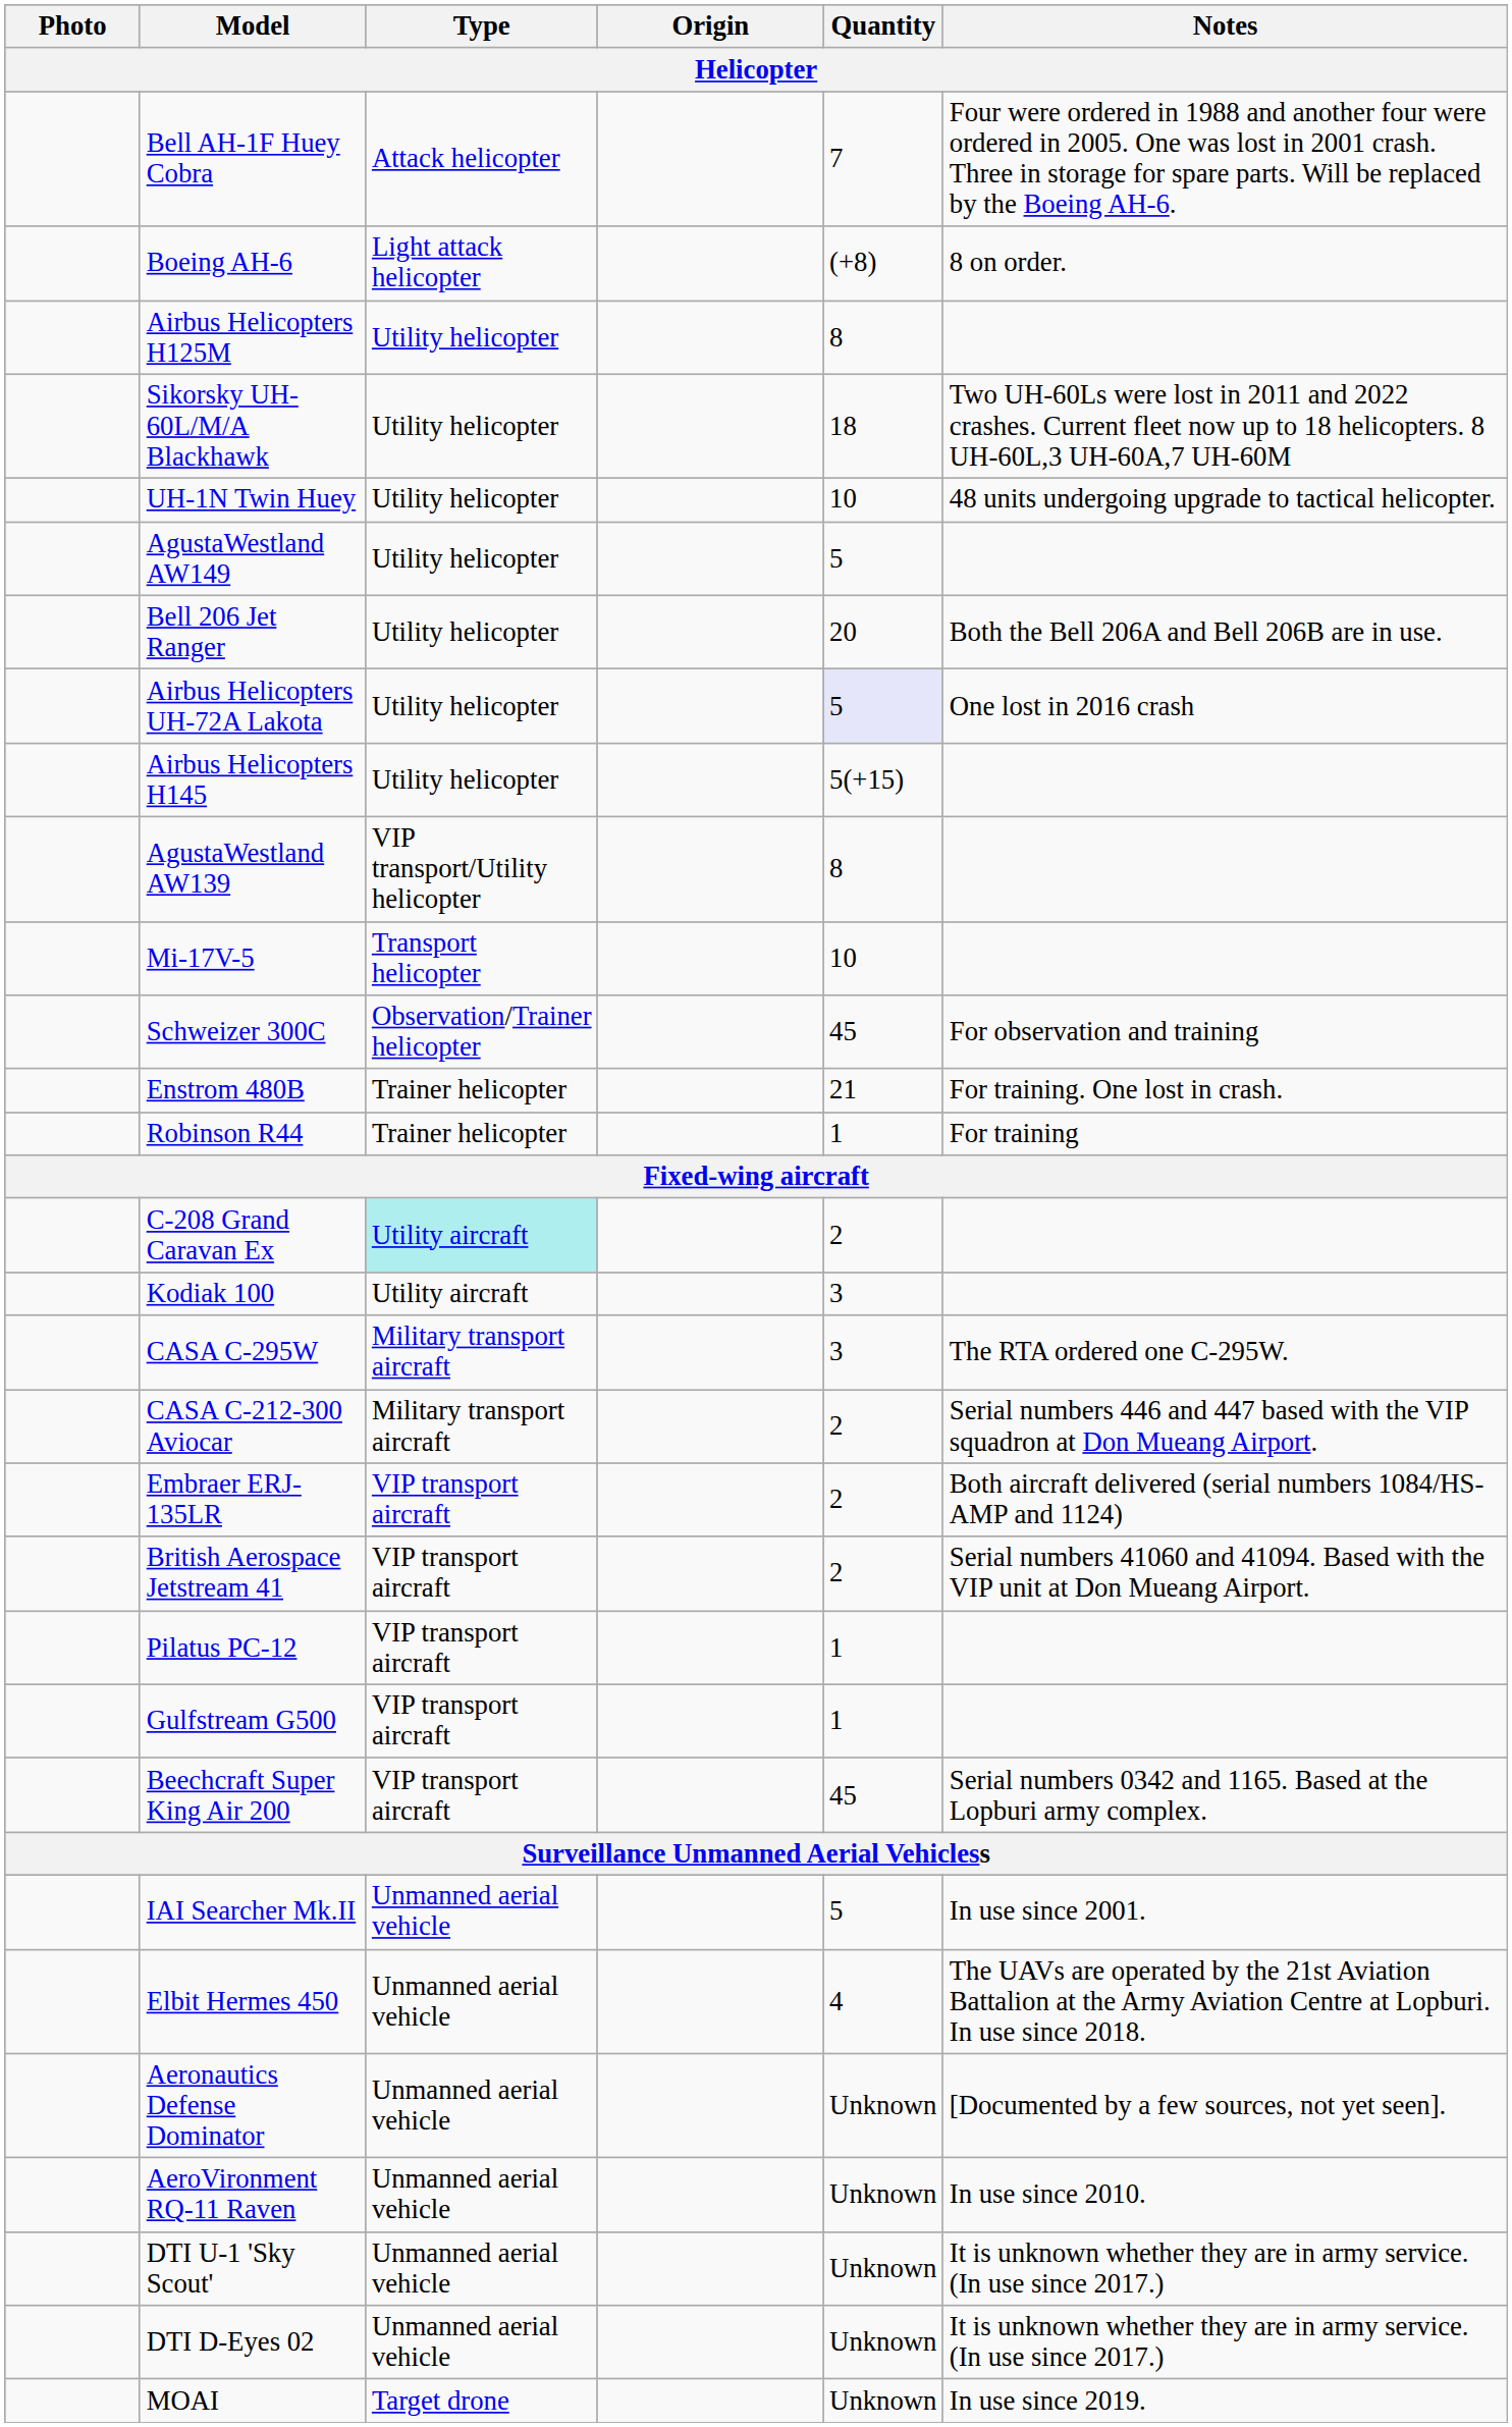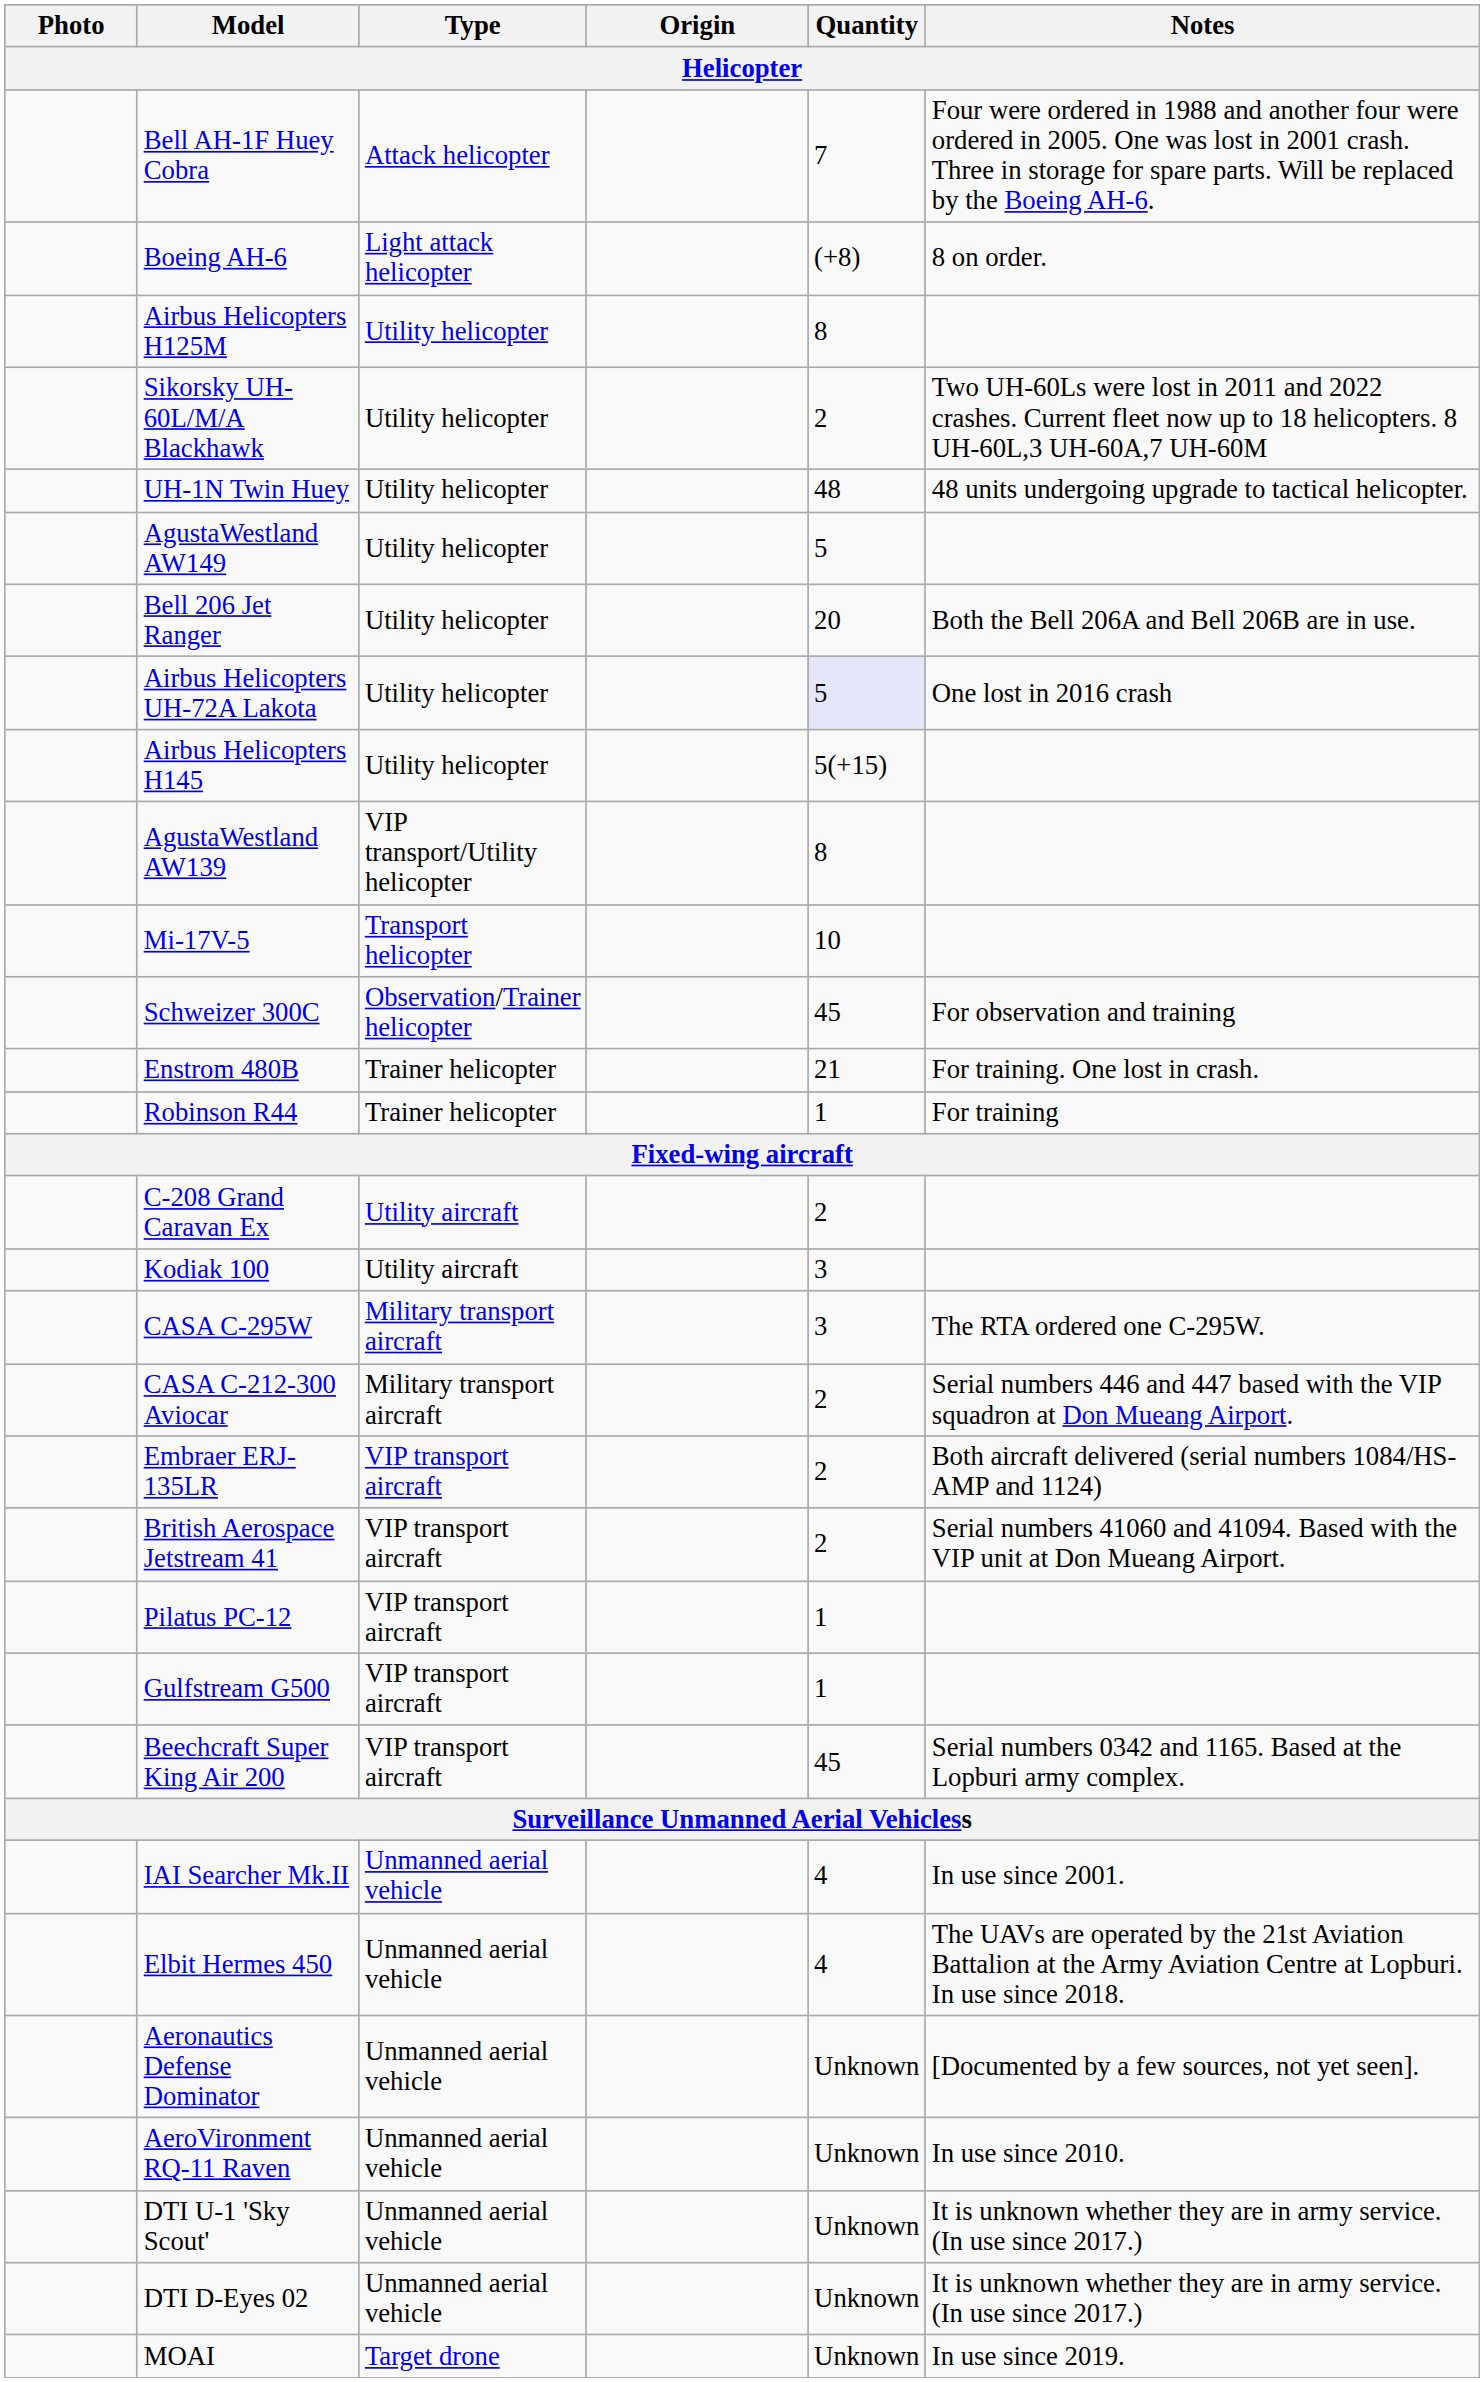Sikorsky UH-60L/M/A Blackhawk | Quantity: 18 -> 2
UH-1N Twin Huey | Quantity: 10 -> 48
C-208 Grand Caravan Ex | Type: paleturquoise background -> no background
IAI Searcher Mk.II | Quantity: 5 -> 4
